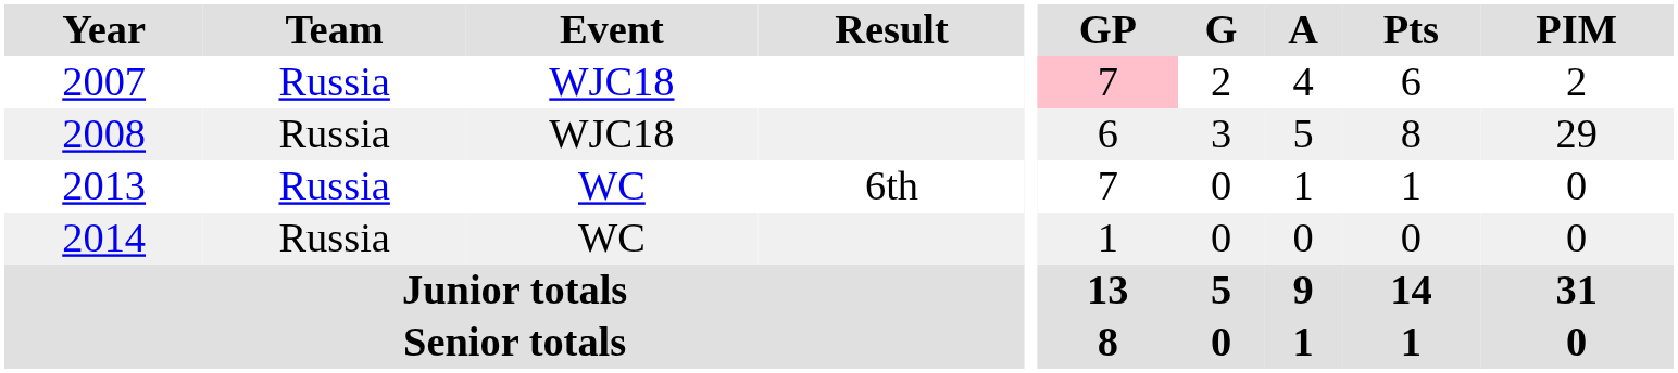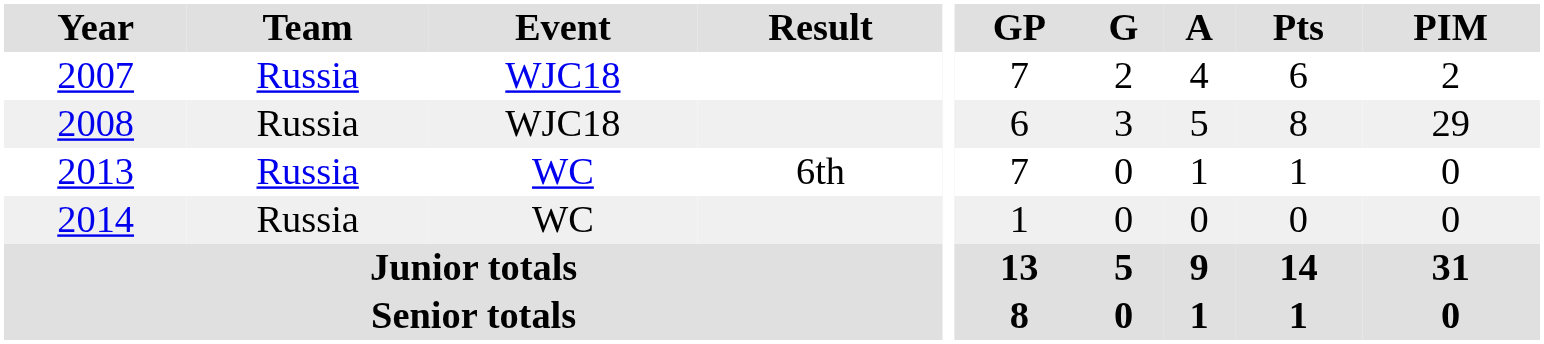2007 | GP: pink background -> no background
